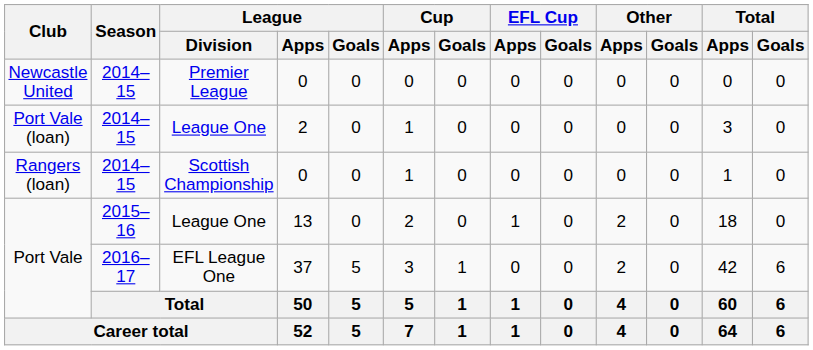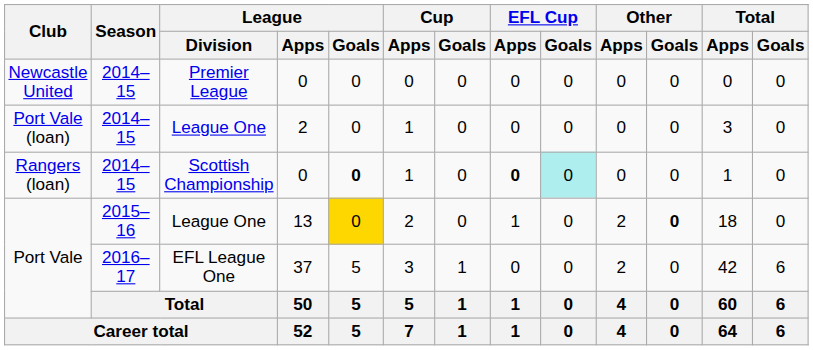Rangers (loan) | League / Goals: normal -> bold
Rangers (loan) | EFL Cup / Apps: normal -> bold
Rangers (loan) | EFL Cup / Goals: no background -> paleturquoise background
Port Vale / League One | League / Goals: no background -> gold background
Port Vale / League One | Other / Goals: normal -> bold
